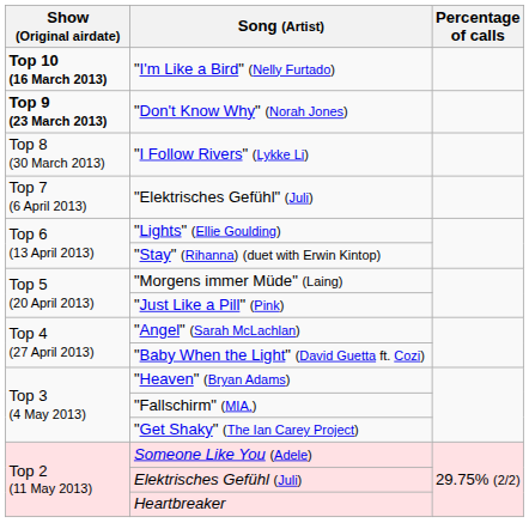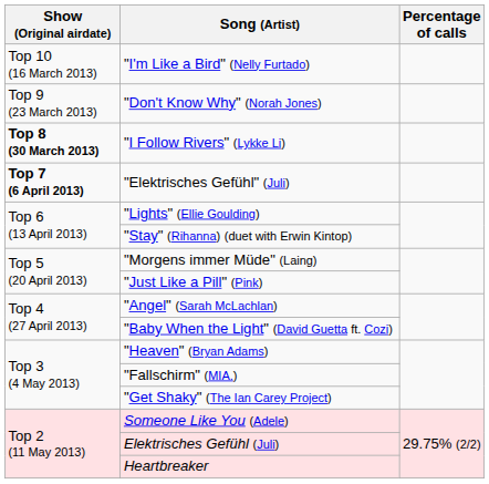"I'm Like a Bird" (Nelly Furtado) | Show (Original airdate): bold -> normal
"Don't Know Why" (Norah Jones) | Show (Original airdate): bold -> normal
"I Follow Rivers" (Lykke Li) | Show (Original airdate): normal -> bold
"Elektrisches Gefühl" (Juli) | Show (Original airdate): normal -> bold
